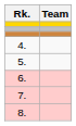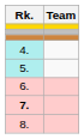row 5 | Rk.: no background -> paleturquoise background
row 6 | Rk.: no background -> paleturquoise background
row 8 | Rk.: normal -> bold
